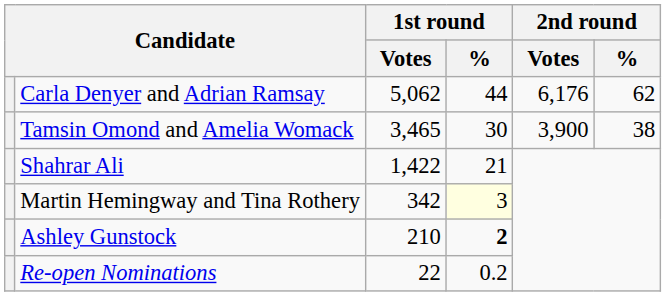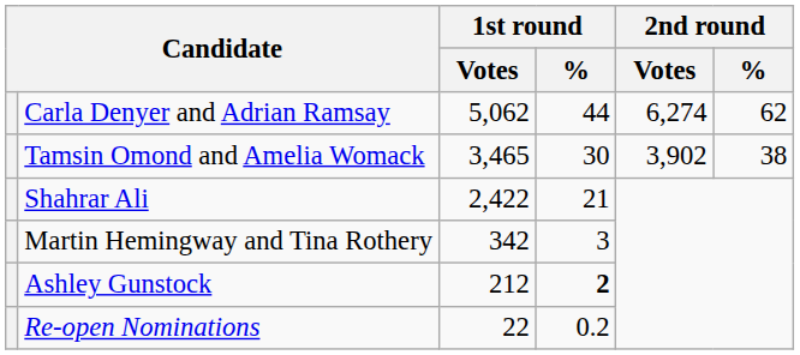Carla Denyer and Adrian Ramsay | 2nd round / Votes: 6,176 -> 6,274
Tamsin Omond and Amelia Womack | 2nd round / Votes: 3,900 -> 3,902
Shahrar Ali | 1st round / Votes: 1,422 -> 2,422
Martin Hemingway and Tina Rothery | 1st round / %: lightyellow background -> no background
Ashley Gunstock | 1st round / Votes: 210 -> 212
